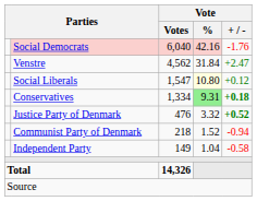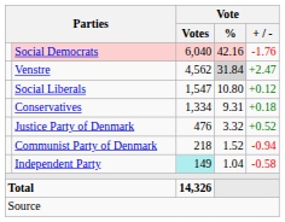Venstre | Vote / %: no background -> lightgrey background
Social Liberals | Vote / %: lightyellow background -> no background
Conservatives | Vote / %: lightgreen background -> no background
Conservatives | Vote / + / -: bold -> normal
Justice Party of Denmark | Vote / + / -: bold -> normal
Independent Party | Vote / Votes: no background -> paleturquoise background
